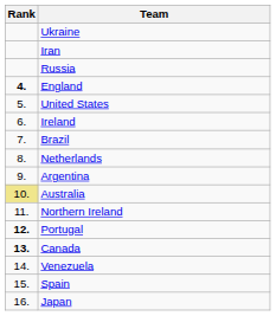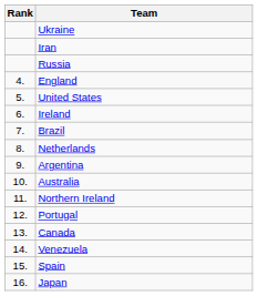England | Rank: bold -> normal
Australia | Rank: khaki background -> no background
Portugal | Rank: bold -> normal
Canada | Rank: bold -> normal
